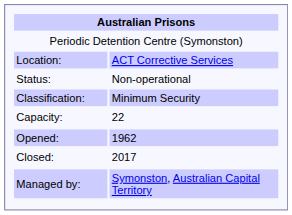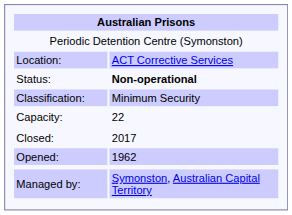Status: | column 2: normal -> bold
rows swapped: Opened: <-> Closed:
